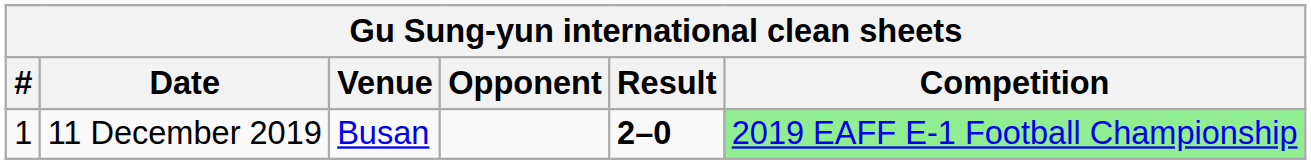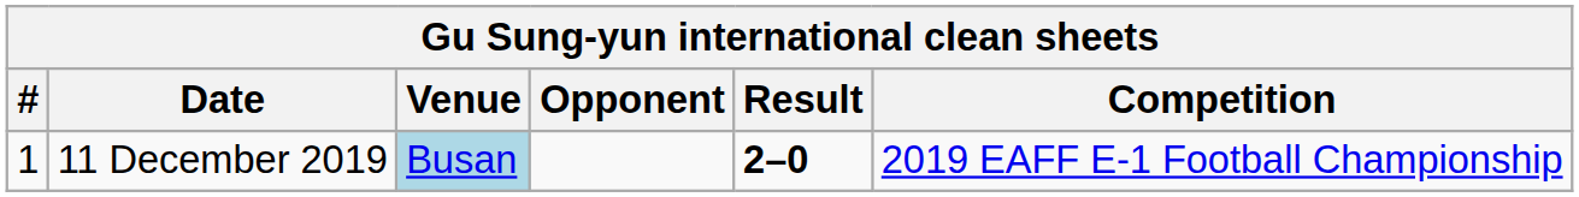11 December 2019 | Venue: no background -> lightblue background
11 December 2019 | Competition: lightgreen background -> no background
